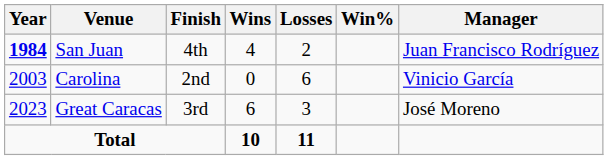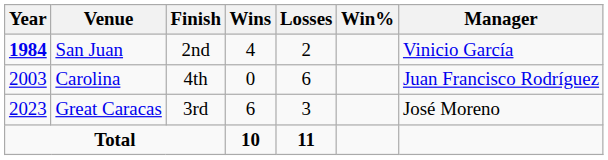San Juan | Finish: 4th -> 2nd
San Juan | Manager: Juan Francisco Rodríguez -> Vinicio García
Carolina | Finish: 2nd -> 4th
Carolina | Manager: Vinicio García -> Juan Francisco Rodríguez
